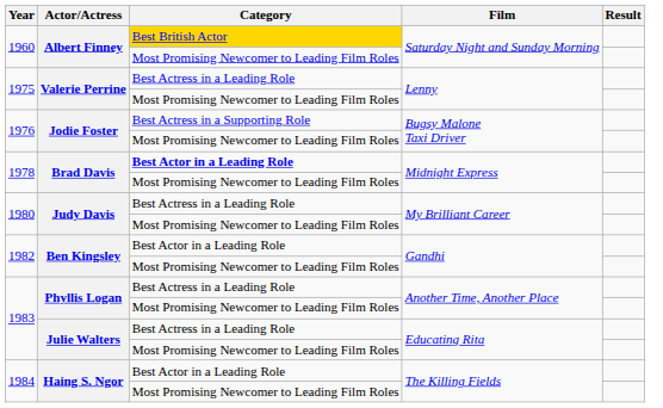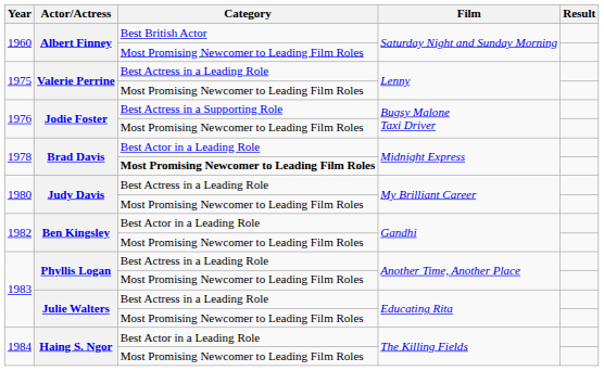Albert Finney / Best British Actor | Category: gold background -> no background
Brad Davis / Best Actor in a Leading Role | Category: bold -> normal
Brad Davis / Most Promising Newcomer to Leading Film Roles | Category: normal -> bold
